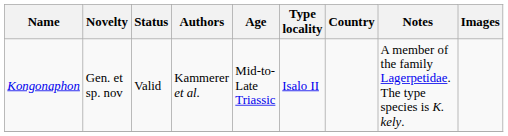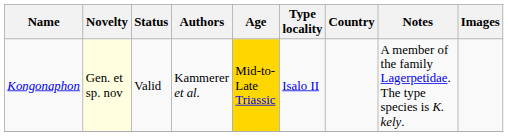Kongonaphon | Novelty: no background -> lightyellow background
Kongonaphon | Age: no background -> gold background
